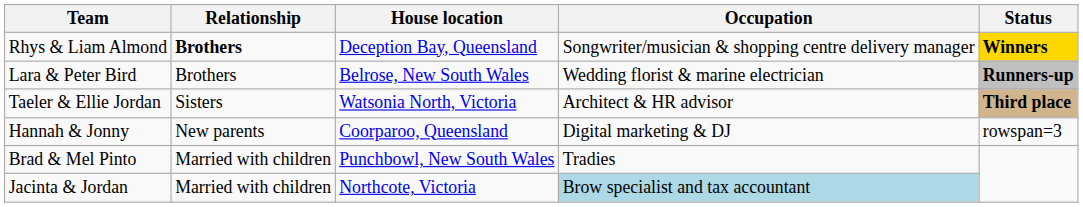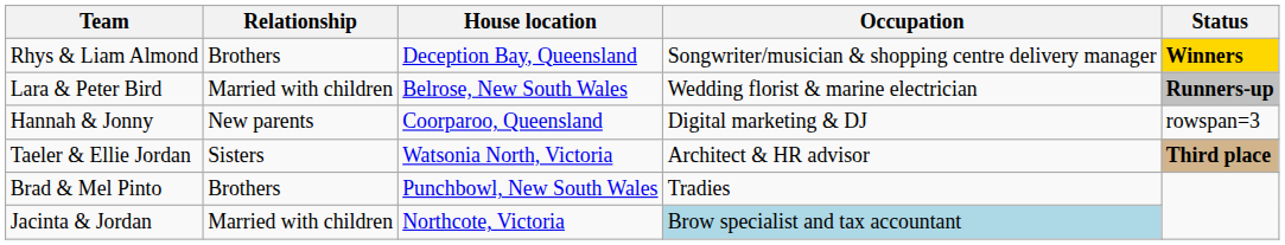Rhys & Liam Almond | Relationship: bold -> normal
Lara & Peter Bird | Relationship: Brothers -> Married with children
rows swapped: Taeler & Ellie Jordan <-> Hannah & Jonny
Brad & Mel Pinto | Relationship: Married with children -> Brothers
